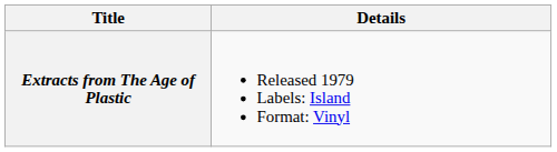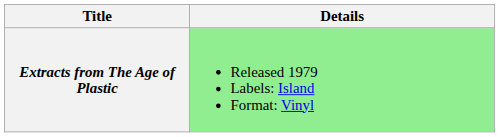Extracts from The Age of Plastic | Details: no background -> lightgreen background
